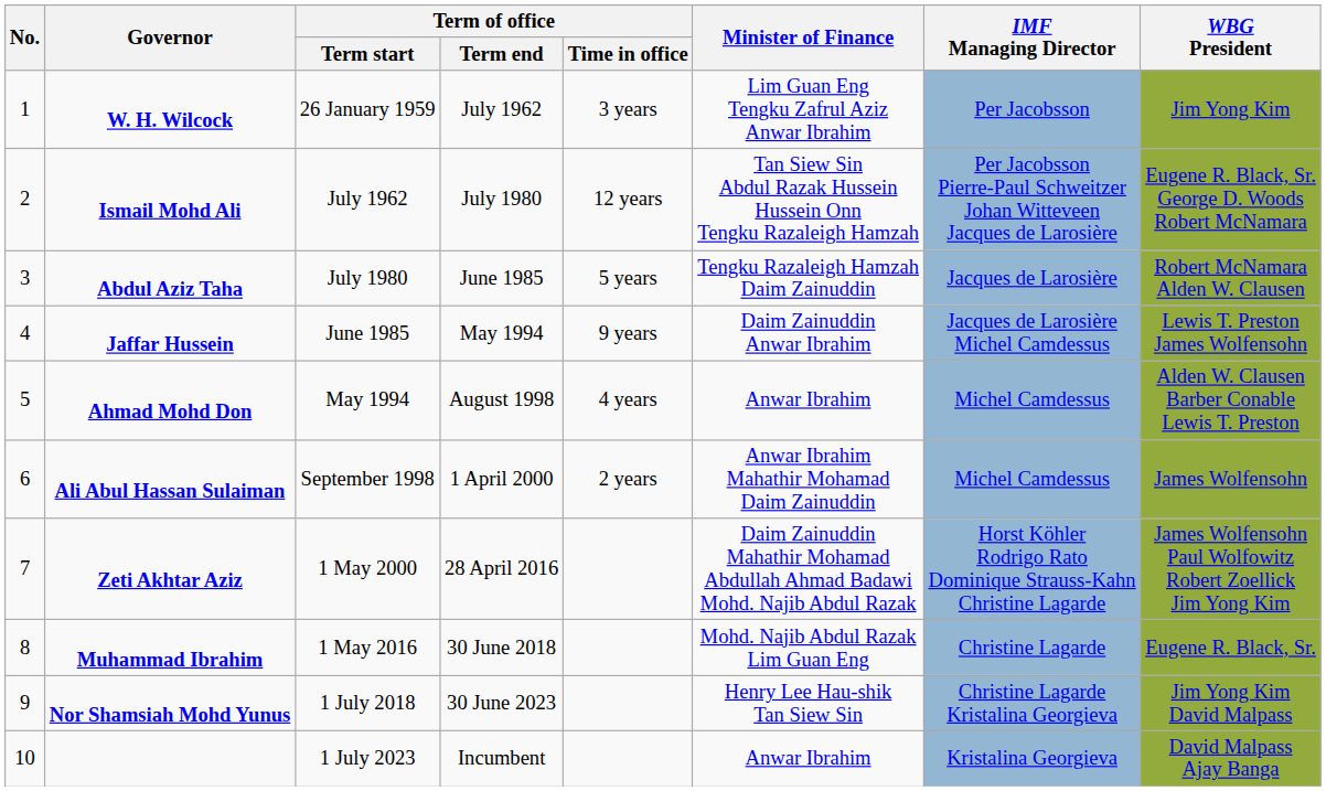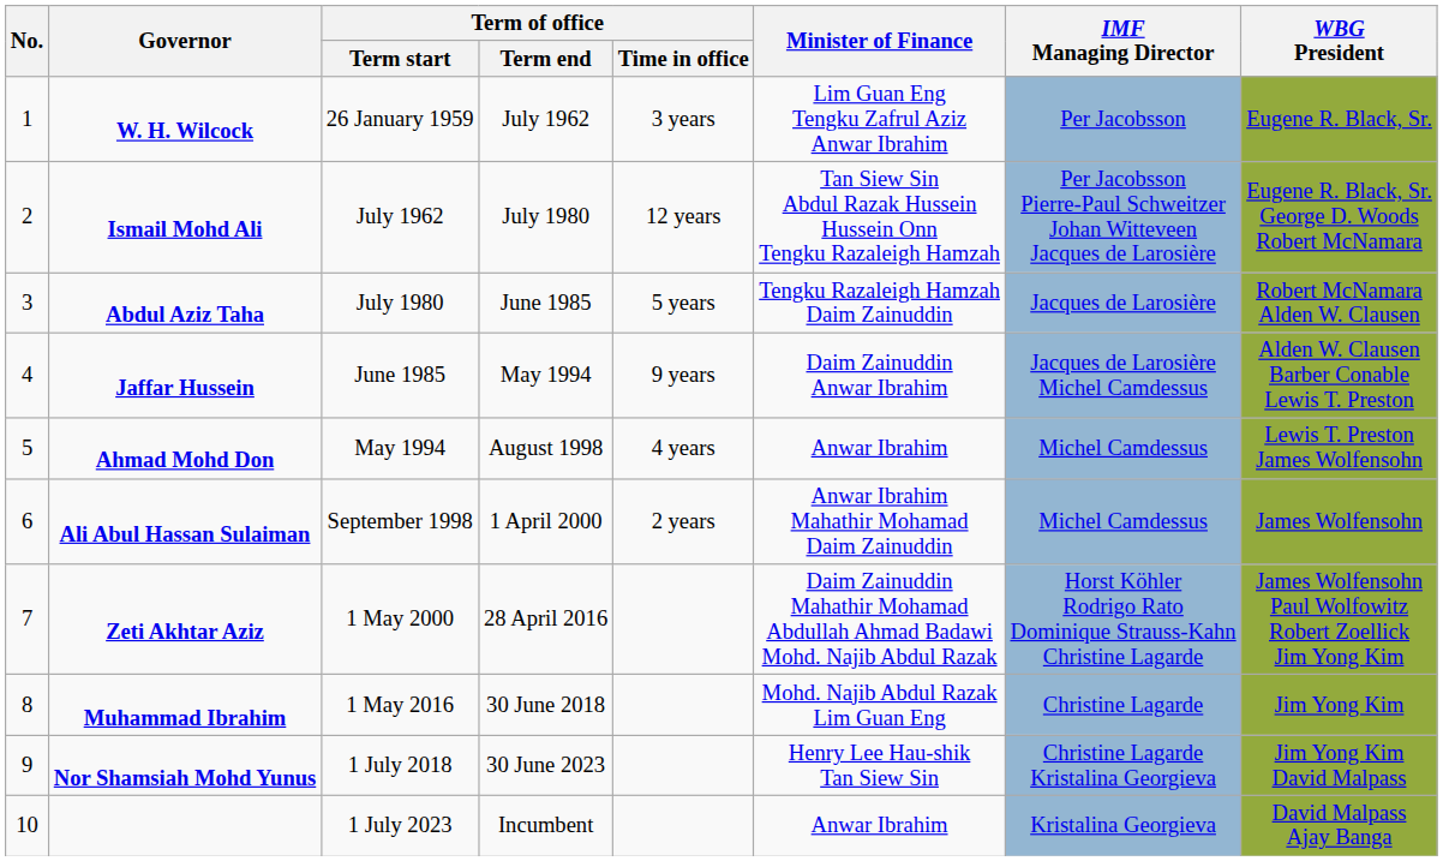W. H. Wilcock | WBG President: Jim Yong Kim -> Eugene R. Black, Sr.
Jaffar Hussein | WBG President: Lewis T. Preston James Wolfensohn -> Alden W. Clausen Barber Conable Lewis T. Preston
Ahmad Mohd Don | WBG President: Alden W. Clausen Barber Conable Lewis T. Preston -> Lewis T. Preston James Wolfensohn
Muhammad Ibrahim | WBG President: Eugene R. Black, Sr. -> Jim Yong Kim
